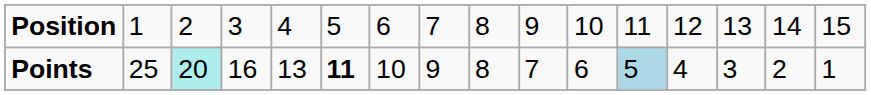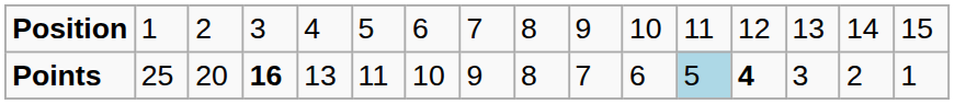Points | column 3: paleturquoise background -> no background
Points | column 4: normal -> bold
Points | column 6: bold -> normal
Points | column 13: normal -> bold
